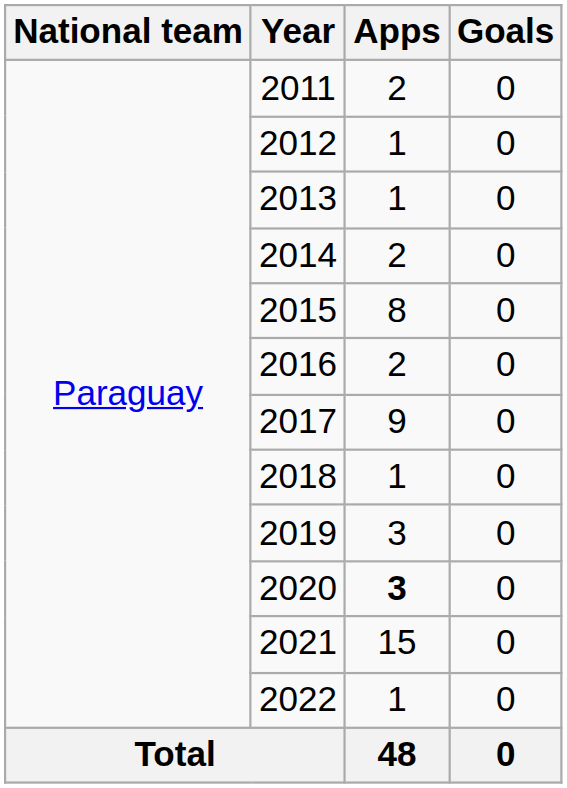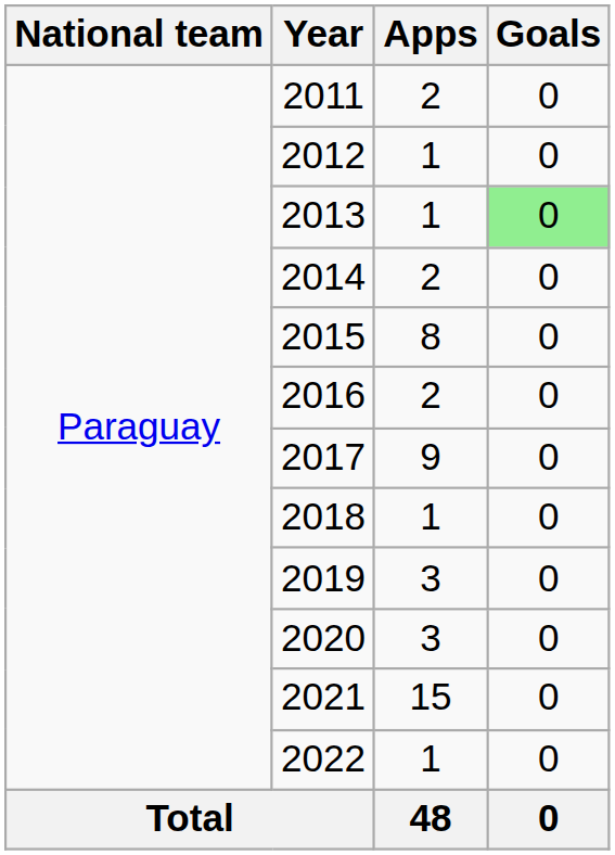2013 | Goals: no background -> lightgreen background
2020 | Apps: bold -> normal
